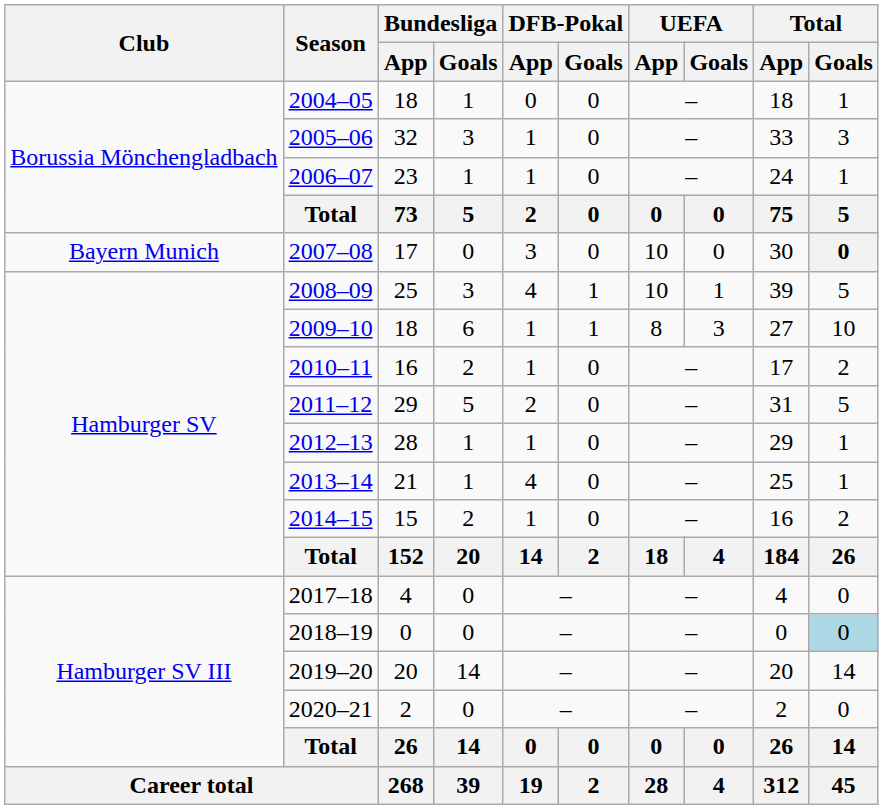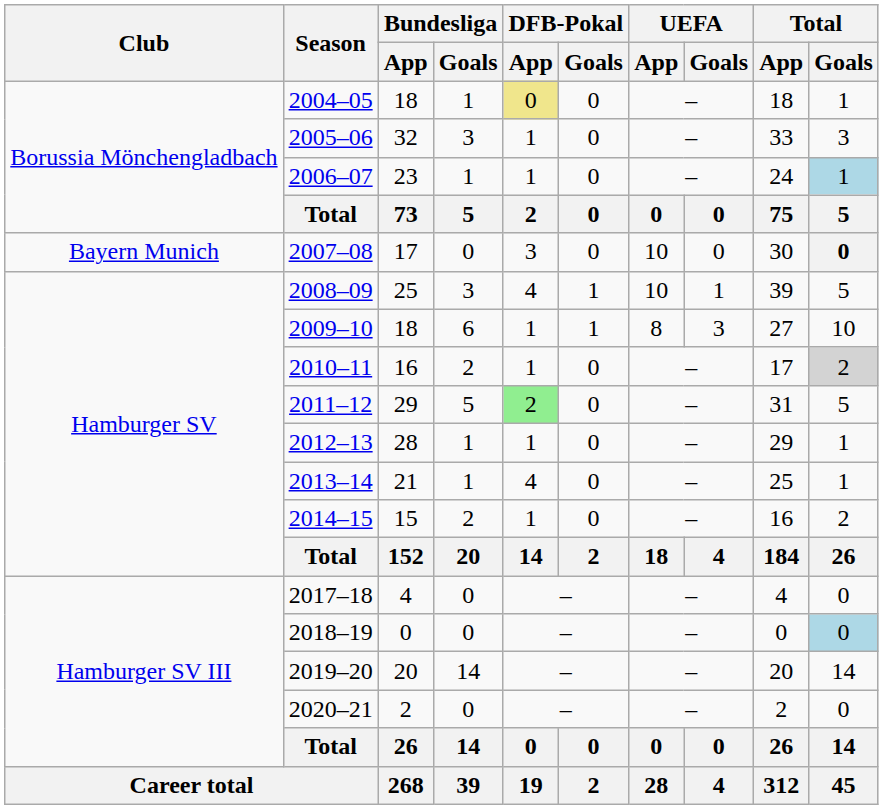2004–05 | DFB-Pokal / App: no background -> khaki background
2006–07 | Total / Goals: no background -> lightblue background
2010–11 | Total / Goals: no background -> lightgrey background
2011–12 | DFB-Pokal / App: no background -> lightgreen background
